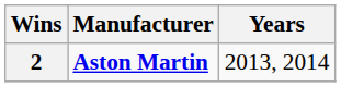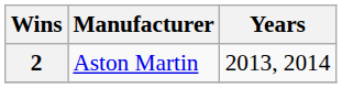2 | Manufacturer: bold -> normal
